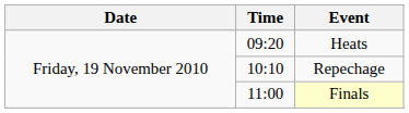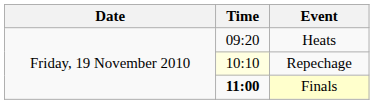Repechage | Time: no background -> lightyellow background
Finals | Time: normal -> bold
